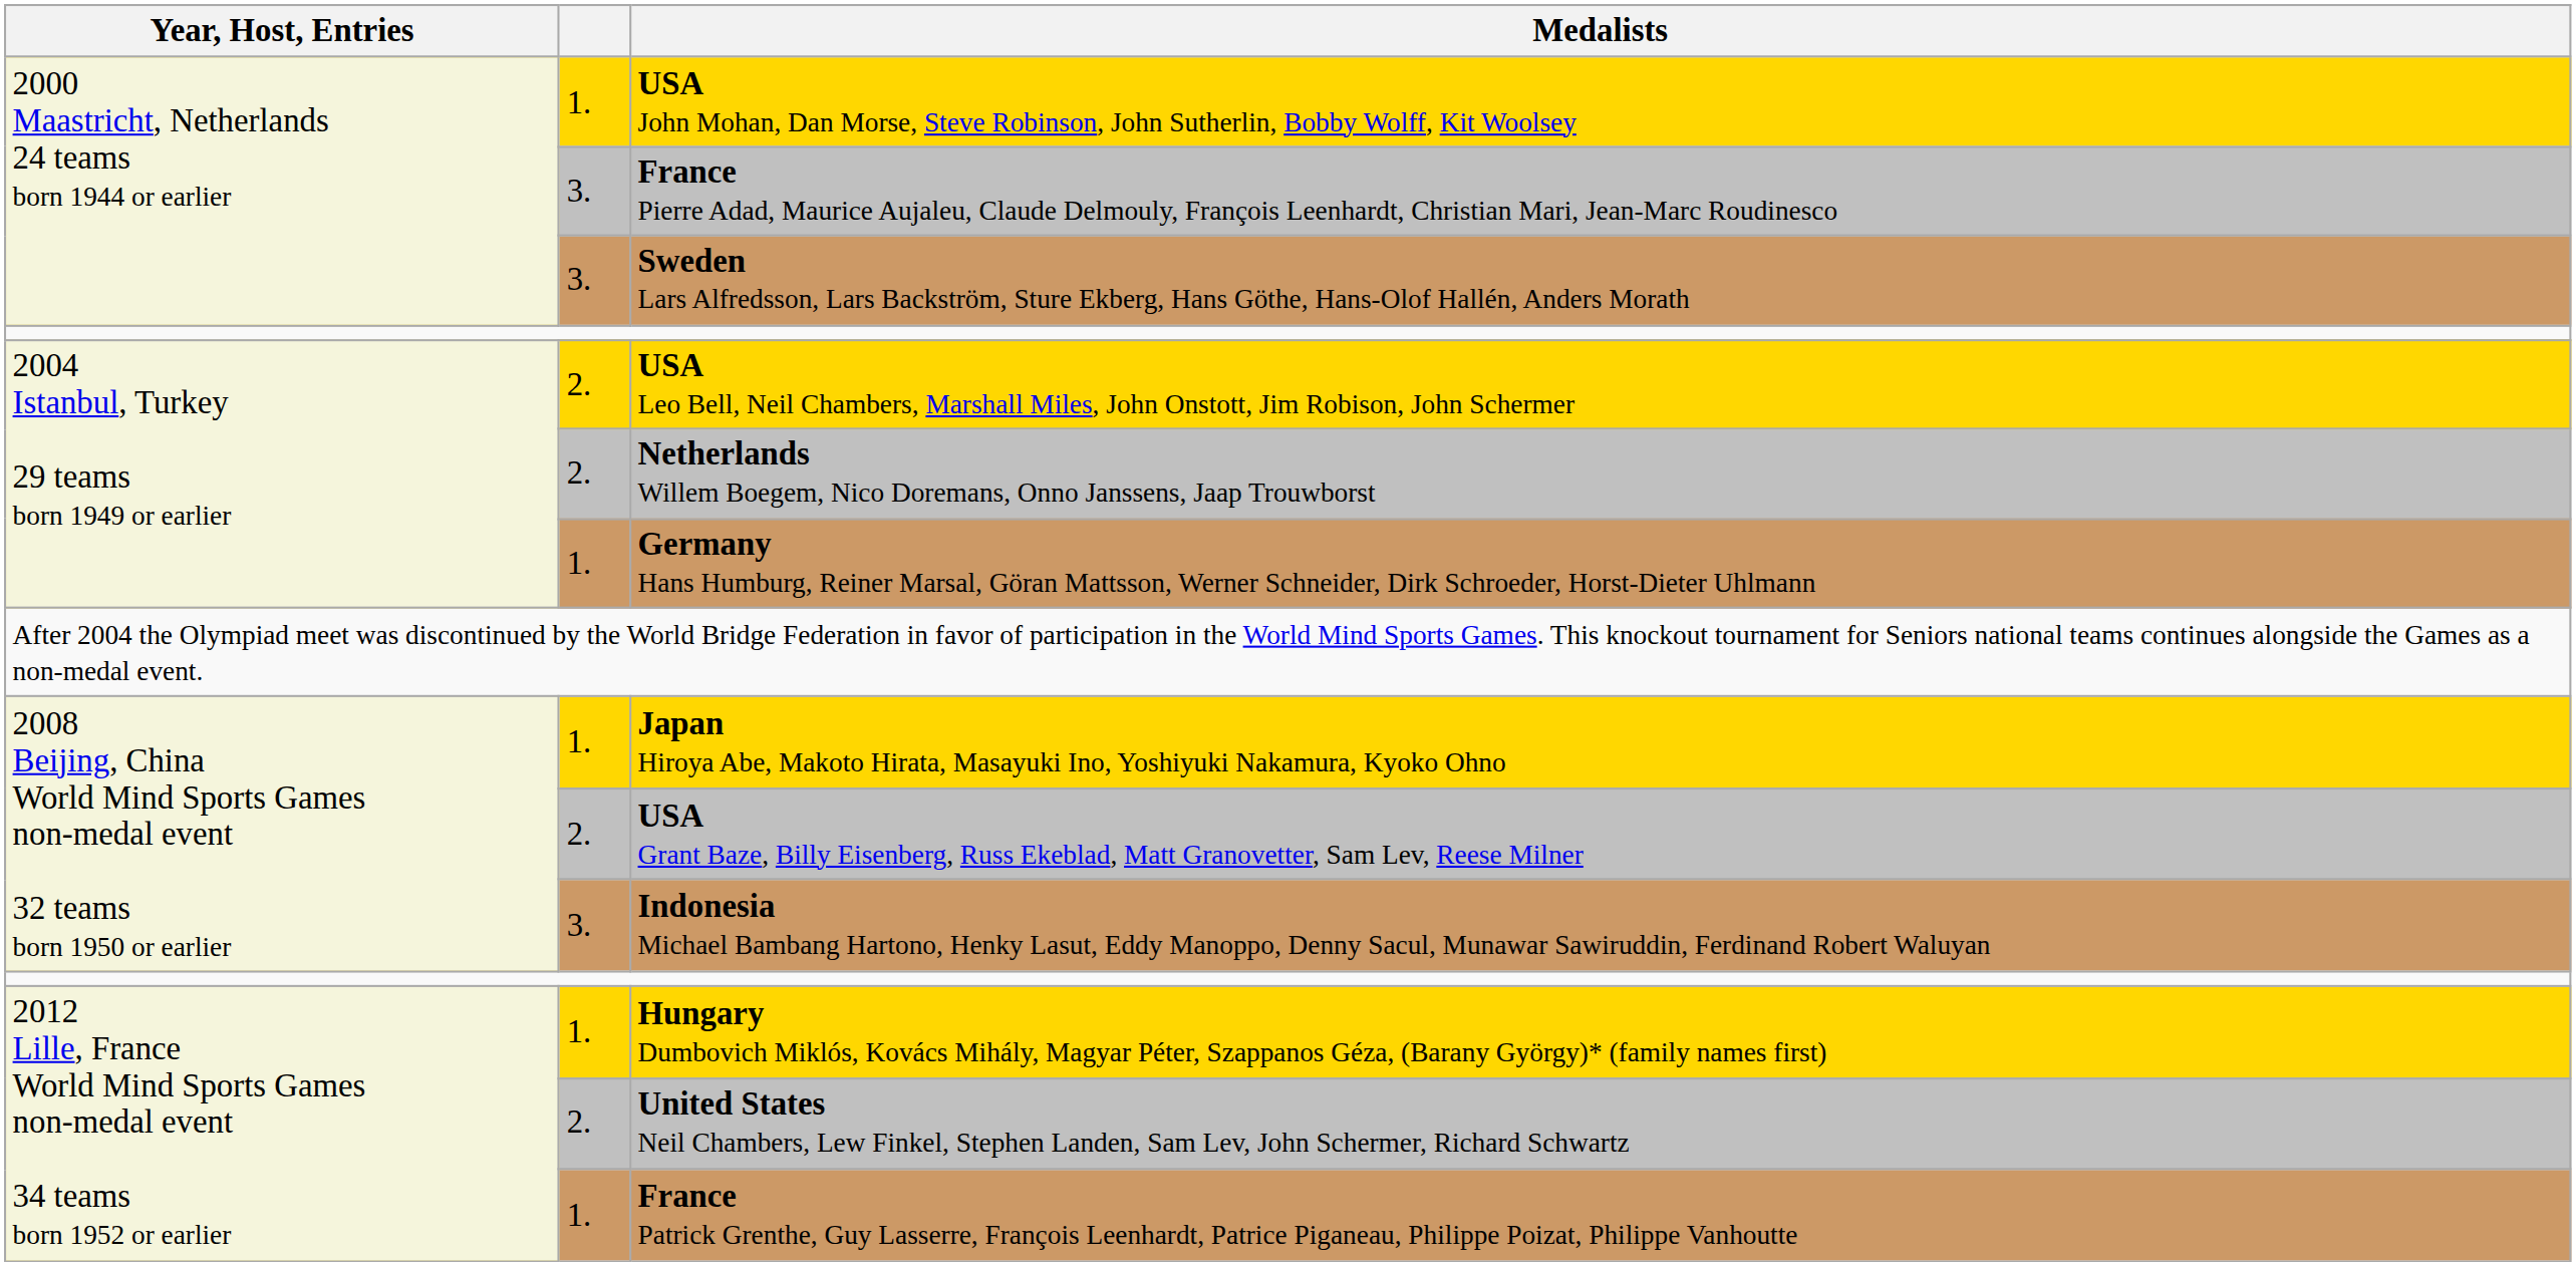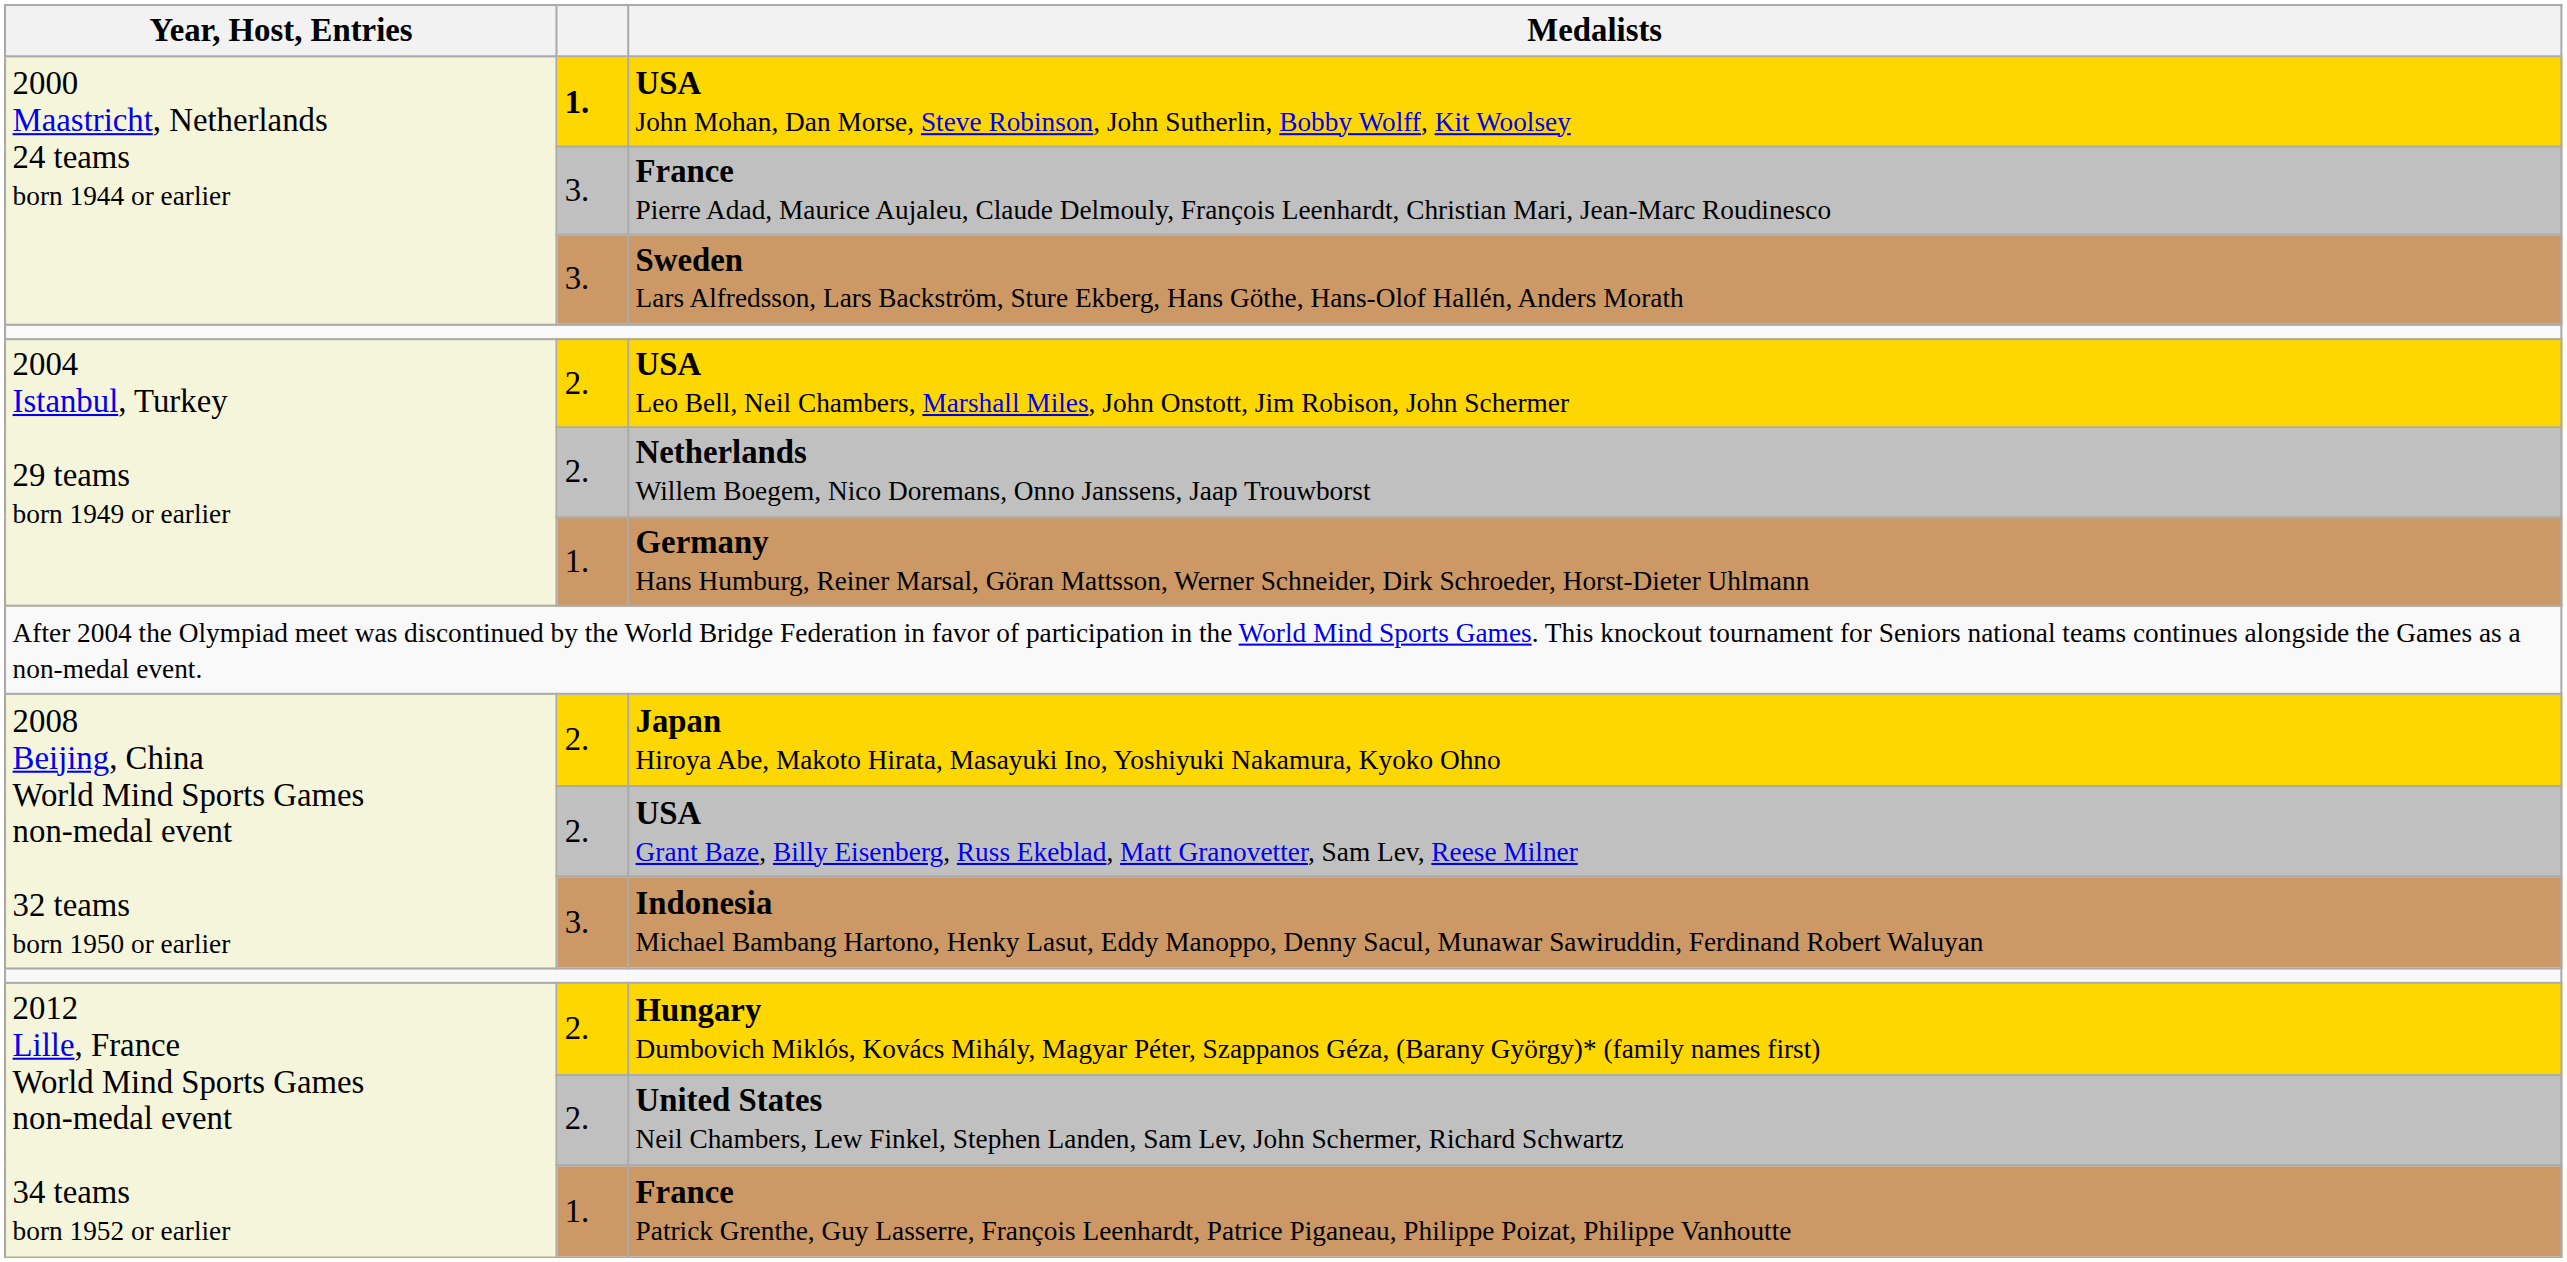row 2 | column 2: normal -> bold
row 10 | column 2: 1. -> 2.
row 14 | column 2: 1. -> 2.
